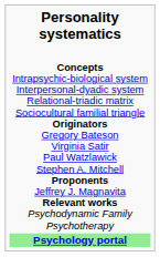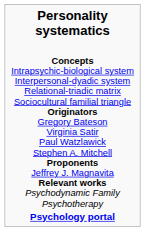row 3 | column 1: lightgreen background -> no background
